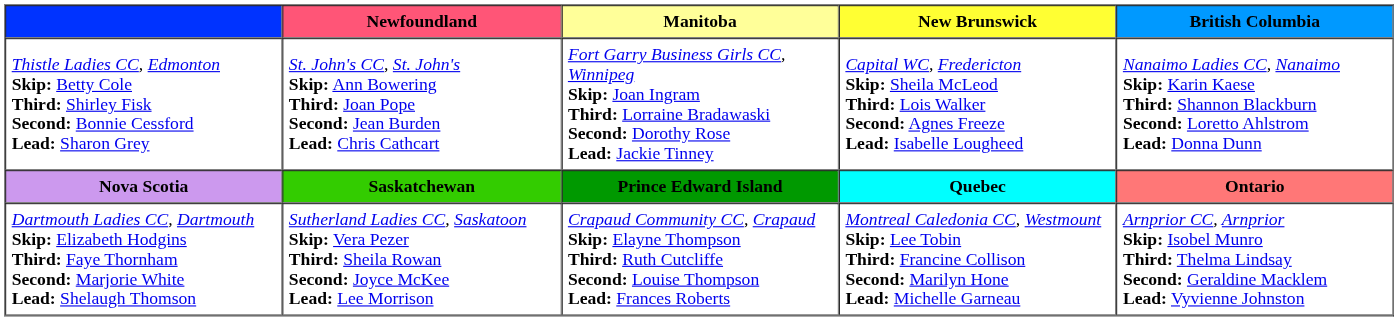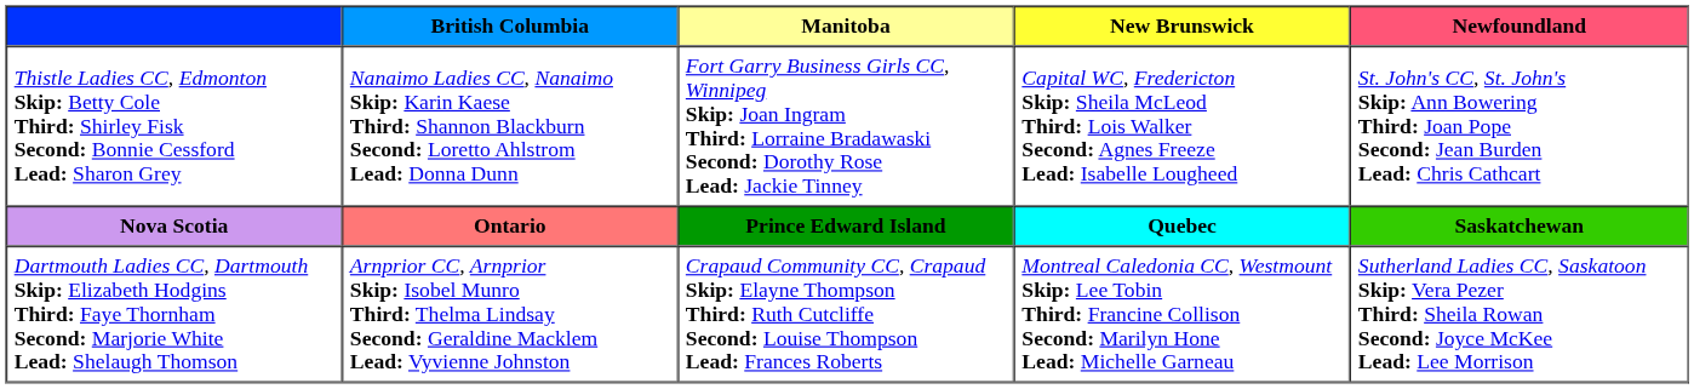columns swapped: British Columbia <-> Newfoundland
